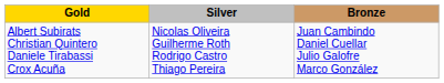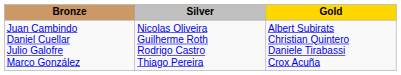columns swapped: Gold <-> Bronze
